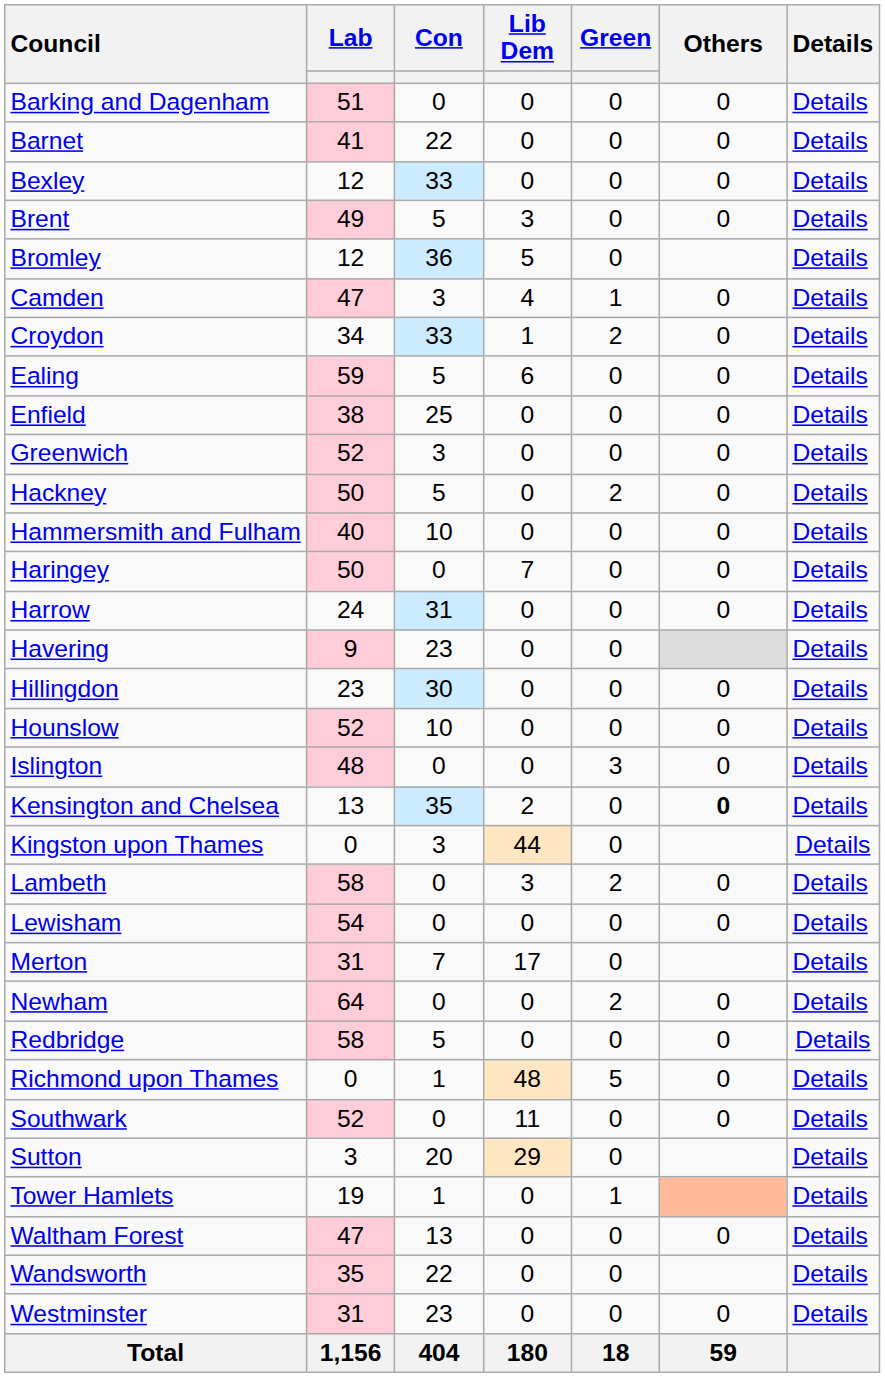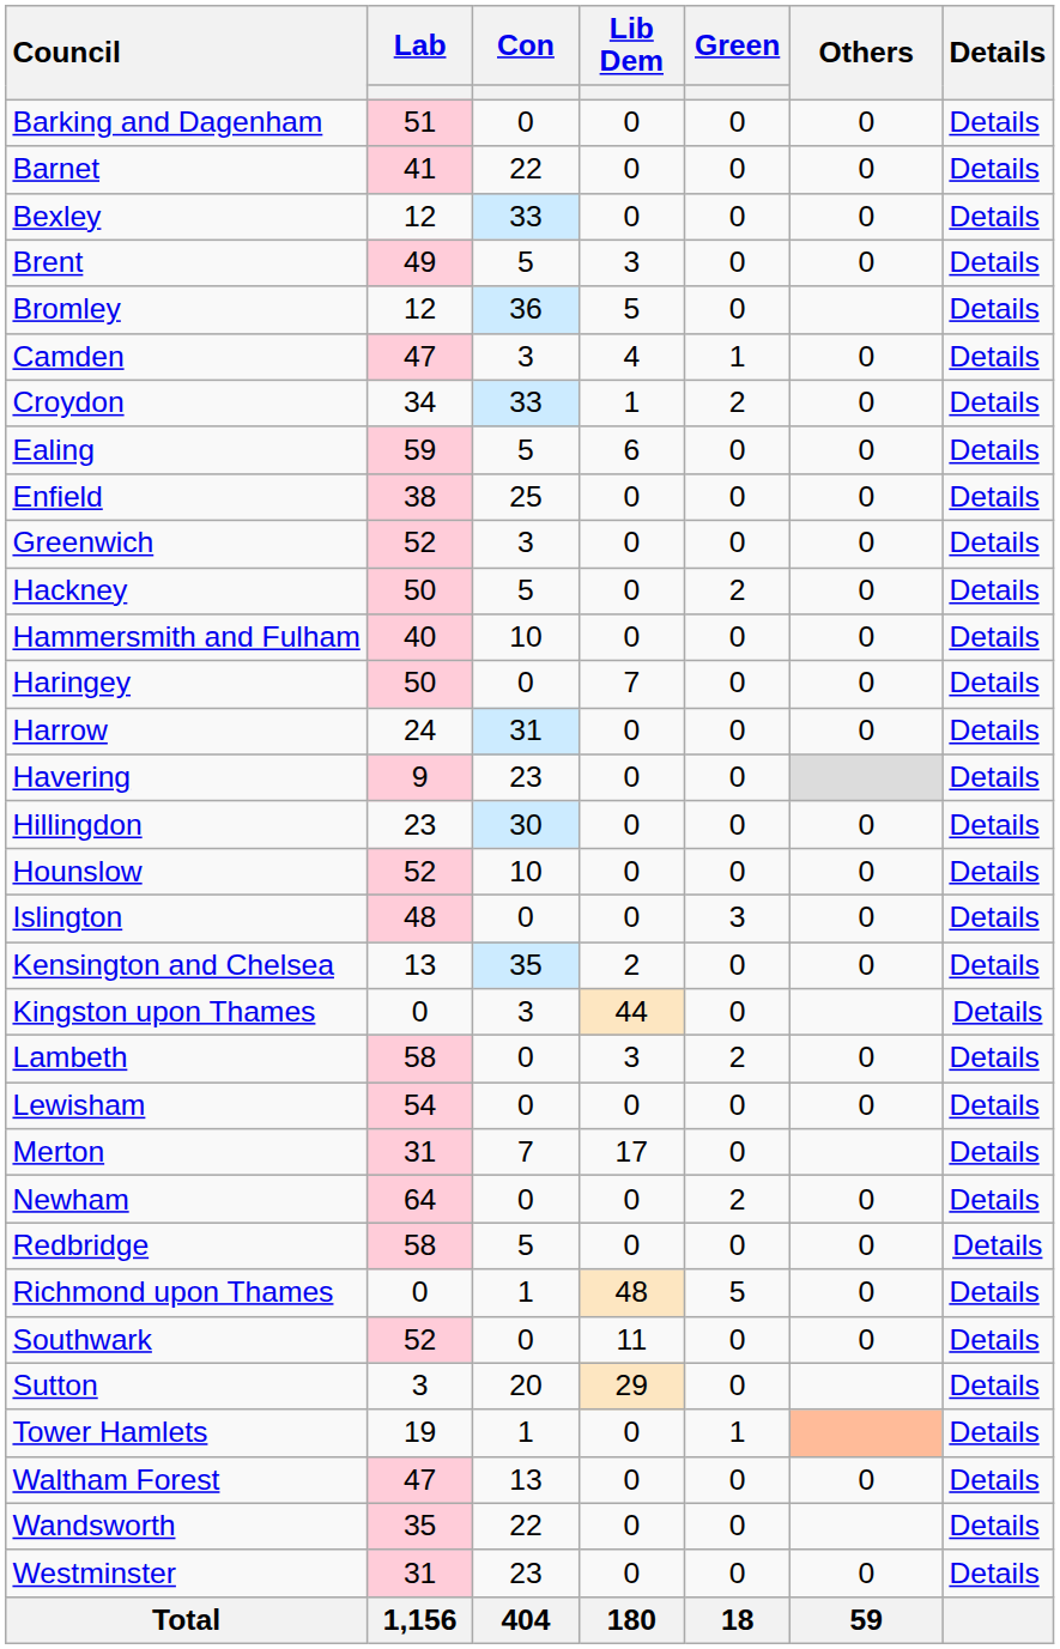Kensington and Chelsea | Others: bold -> normal
